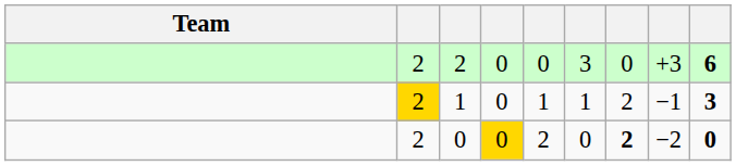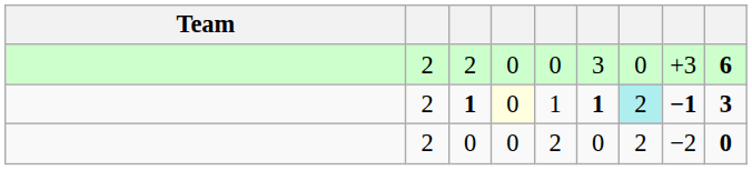row 3 | column 2: gold background -> no background
row 3 | column 3: normal -> bold
row 3 | column 4: no background -> lightyellow background
row 3 | column 6: normal -> bold
row 3 | column 7: no background -> paleturquoise background
row 3 | column 8: normal -> bold
row 4 | column 4: gold background -> no background
row 4 | column 7: bold -> normal
